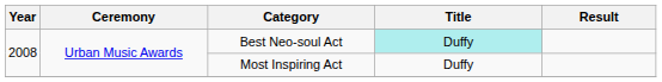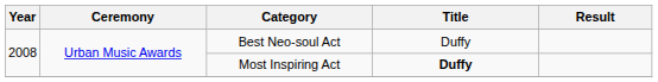Best Neo-soul Act | Title: paleturquoise background -> no background
Most Inspiring Act | Title: normal -> bold
